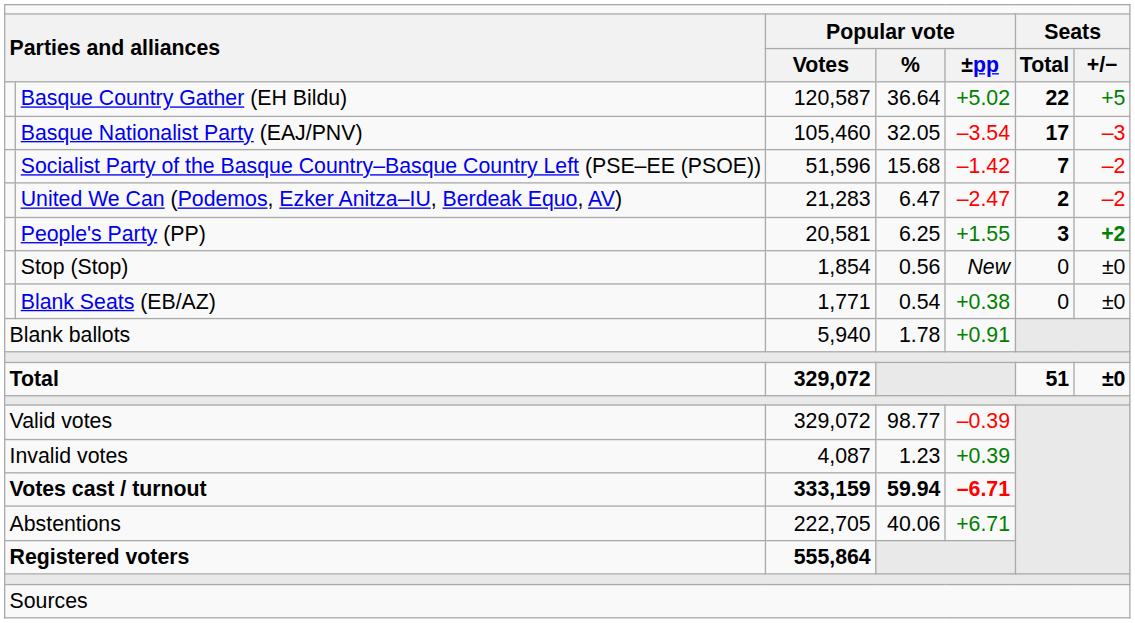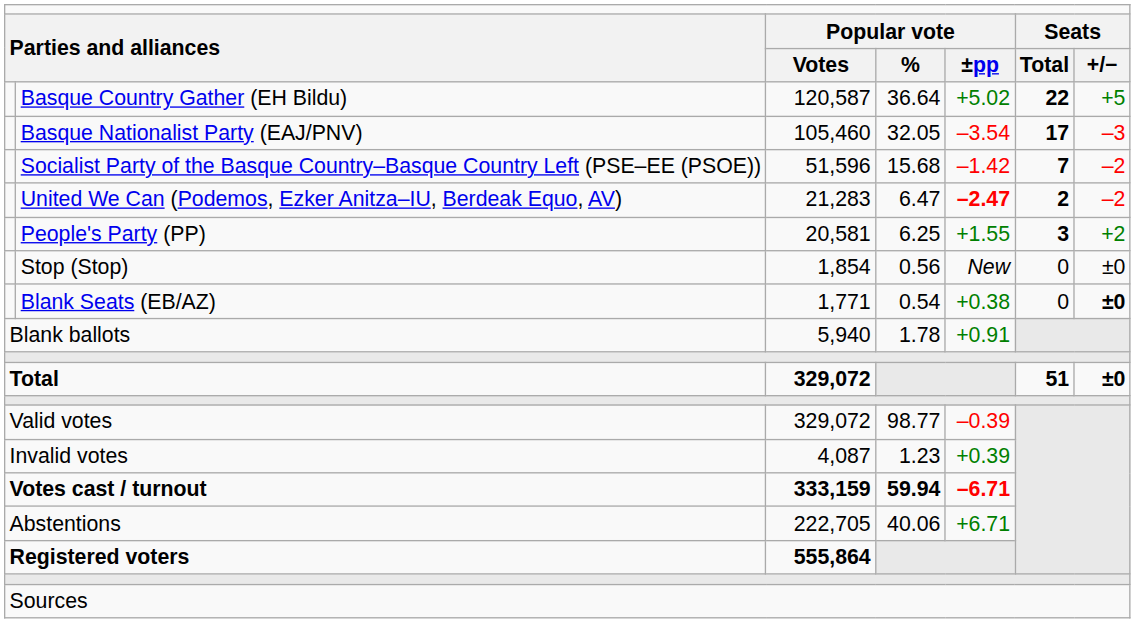United We Can (Podemos, Ezker Anitza–IU, Berdeak Equo, AV) | column 5: normal -> bold
People's Party (PP) | column 7: bold -> normal
Blank Seats (EB/AZ) | column 7: normal -> bold
